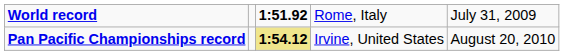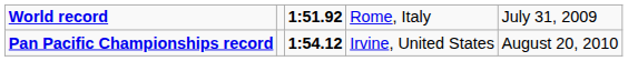Pan Pacific Championships record | column 3: khaki background -> no background
